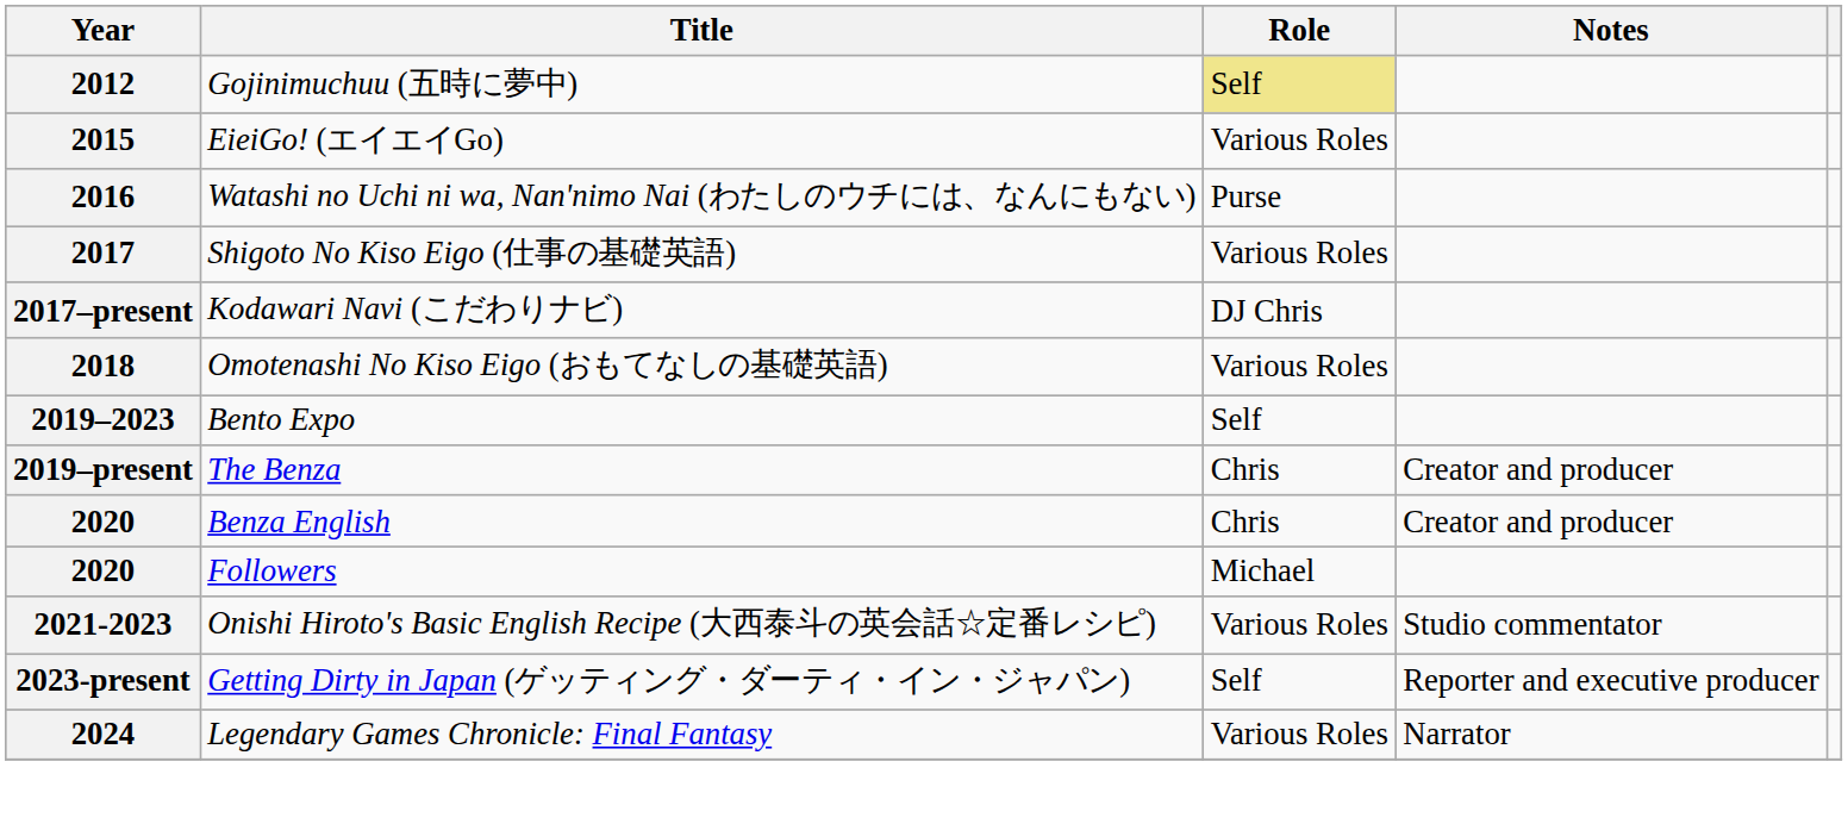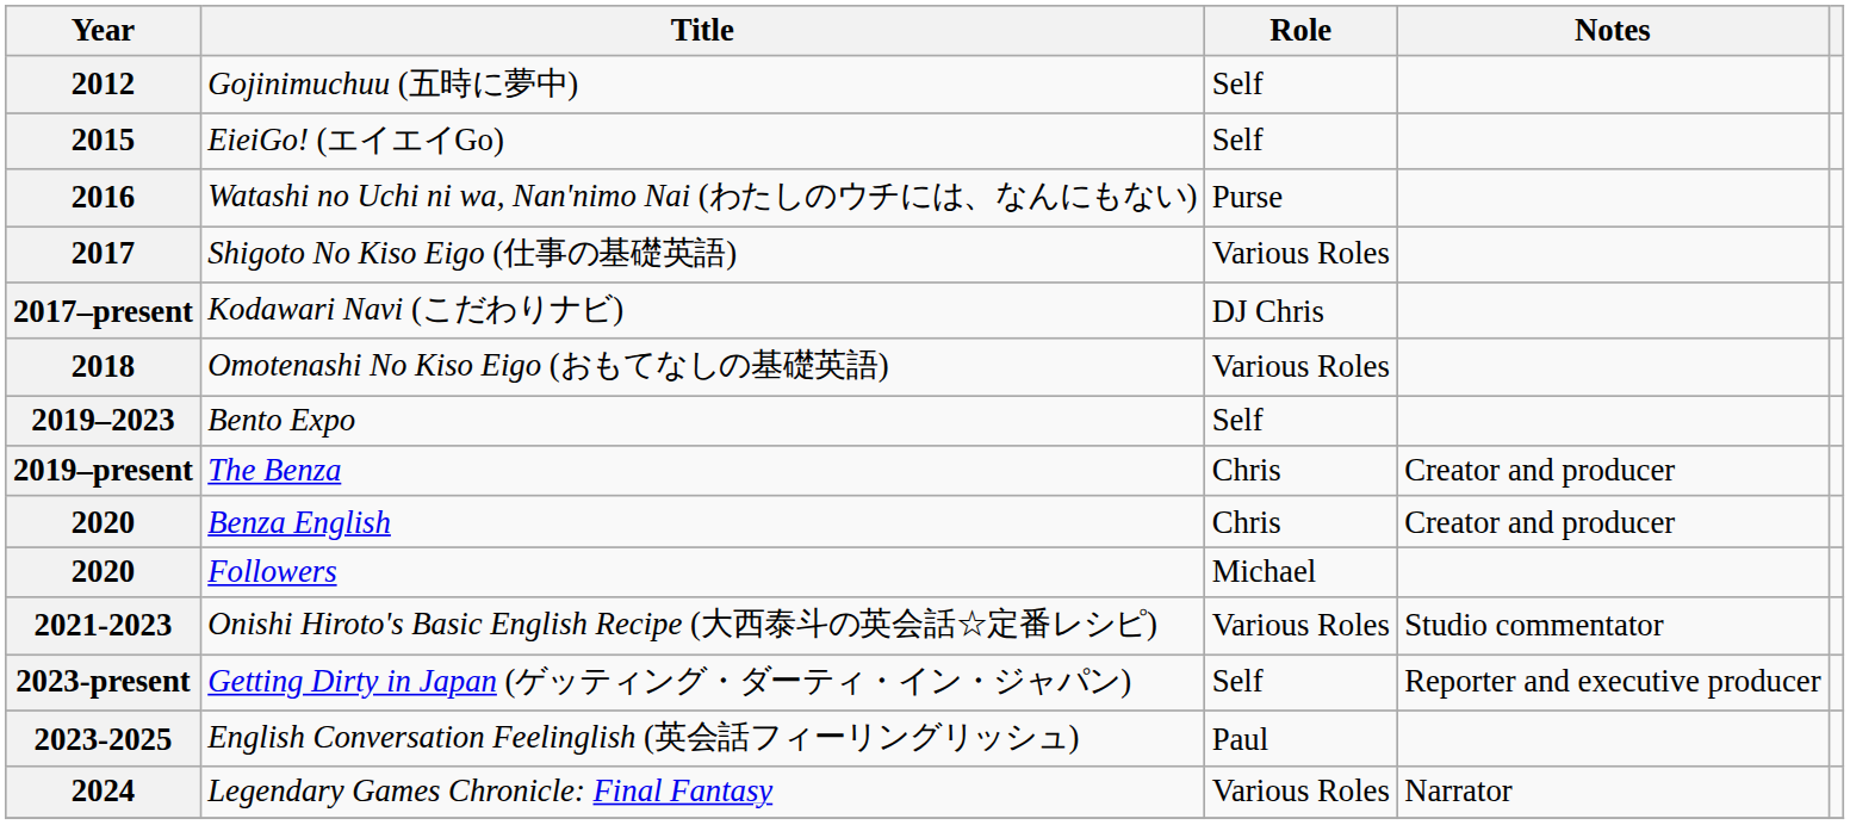2012 | Role: khaki background -> no background
2015 | Role: Various Roles -> Self
+ row: 2023-2025 | English Conversation Feelinglish (英会話フィーリングリッシュ) | Paul
